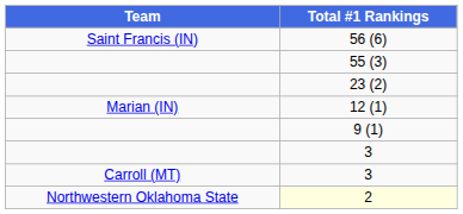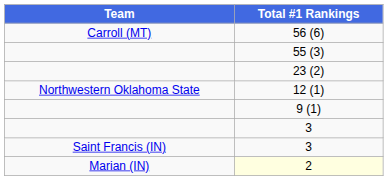row 2 | Team: Saint Francis (IN) -> Carroll (MT)
row 5 | Team: Marian (IN) -> Northwestern Oklahoma State
row 8 | Team: Carroll (MT) -> Saint Francis (IN)
row 9 | Team: Northwestern Oklahoma State -> Marian (IN)
